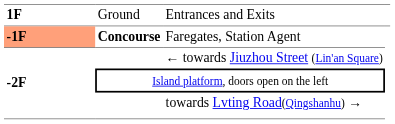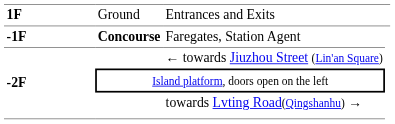Faregates, Station Agent | column 1: lightsalmon background -> no background
